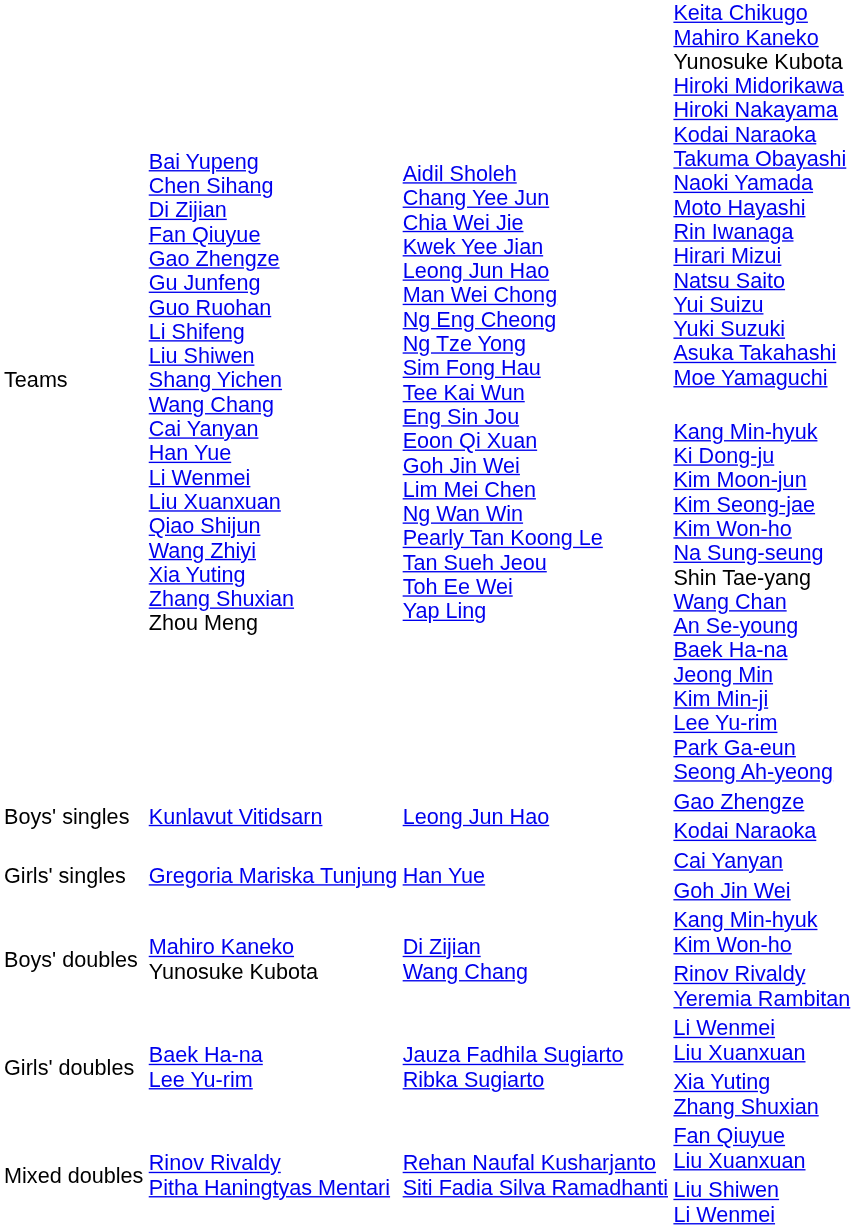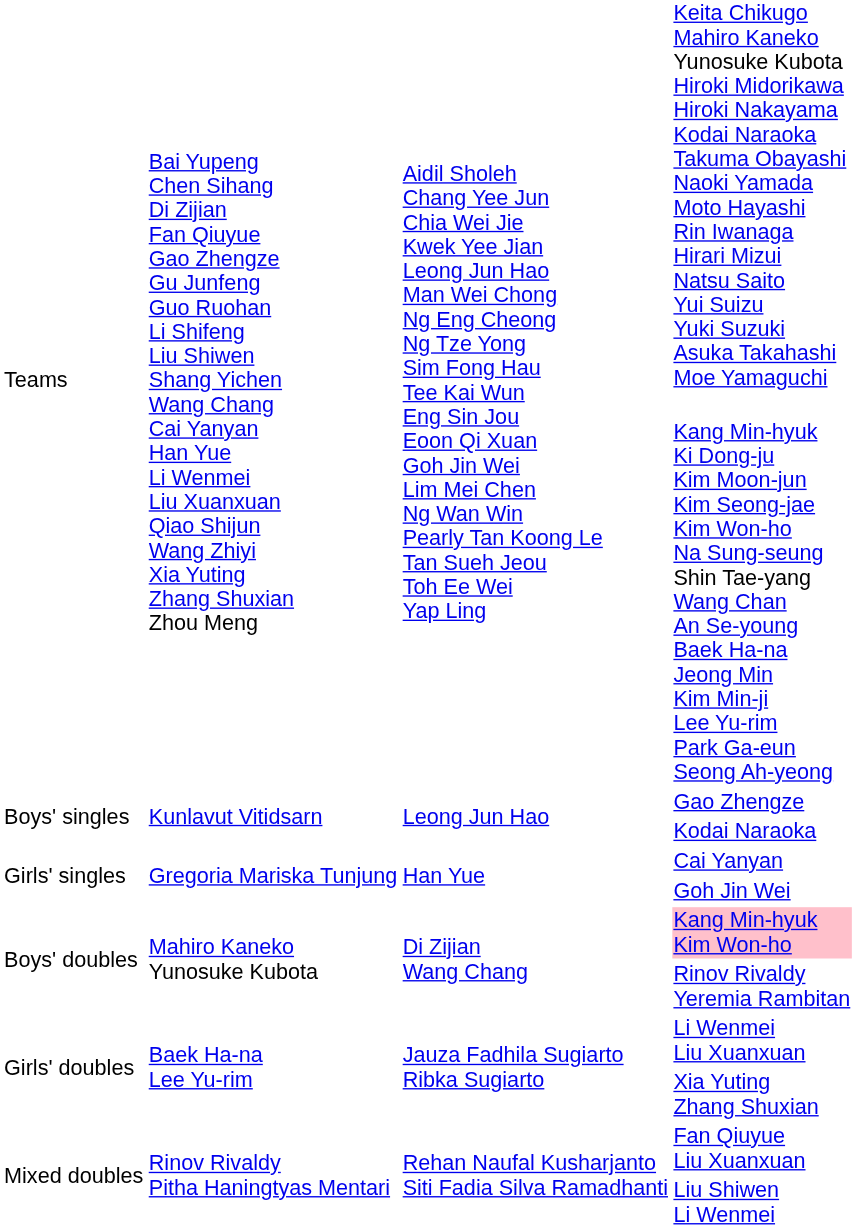Kang Min-hyuk Kim Won-ho | column 4: no background -> pink background
